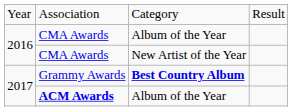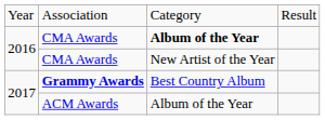CMA Awards / Album of the Year | column 3: normal -> bold
Grammy Awards | column 2: normal -> bold
Grammy Awards | column 3: bold -> normal
ACM Awards | column 2: bold -> normal
